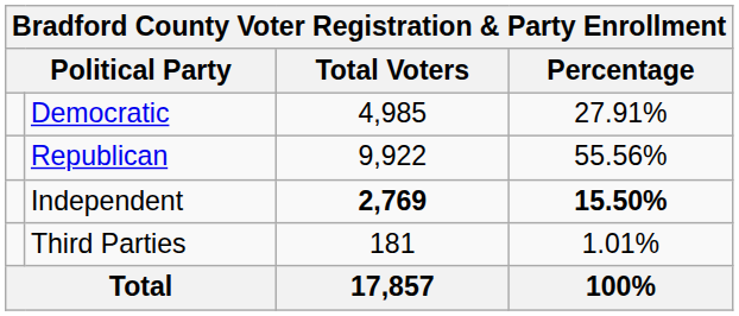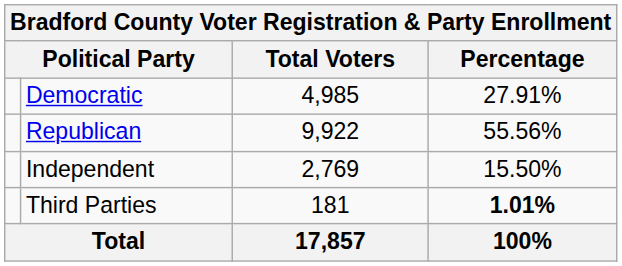Independent | Total Voters: bold -> normal
Independent | Percentage: bold -> normal
Third Parties | Percentage: normal -> bold
